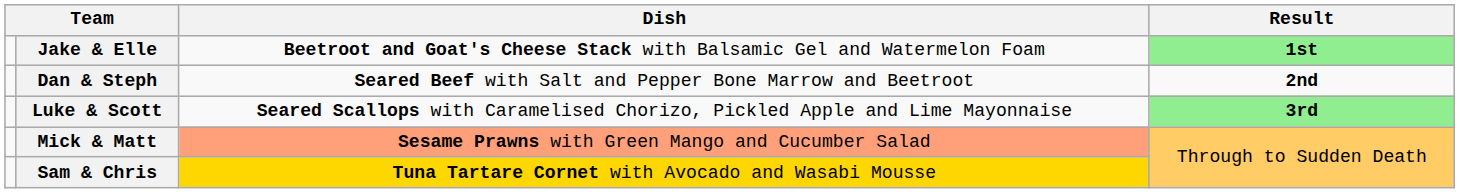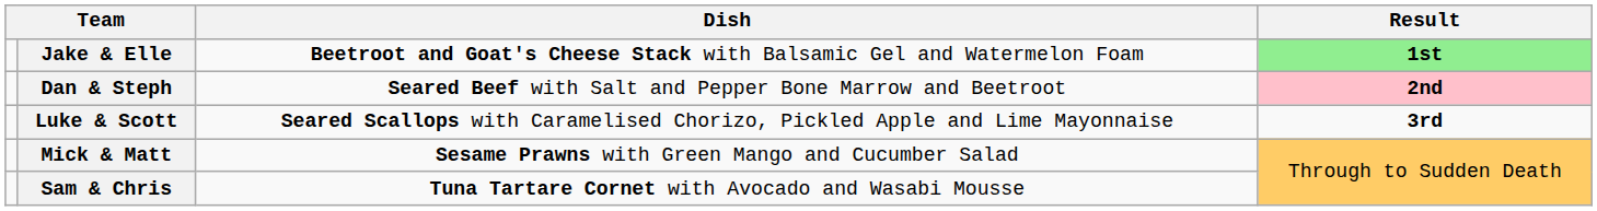Dan & Steph | Result: no background -> pink background
Luke & Scott | Result: lightgreen background -> no background
Mick & Matt | Dish: lightsalmon background -> no background
Sam & Chris | Dish: gold background -> no background
